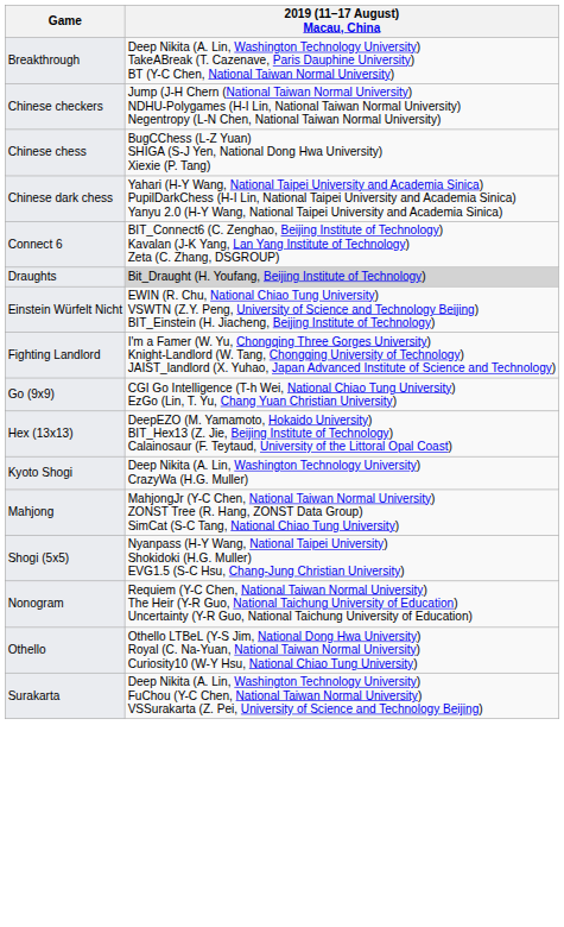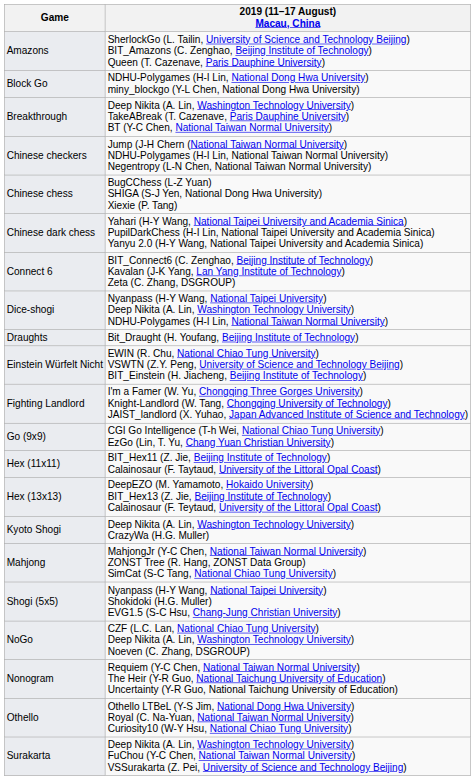+ row: Amazons | SherlockGo (L. Tailin, University of Science and Technology Beijing) BIT_Amazons (C. Zenghao, Beijing Institute of Technology) Queen (T. Cazenave, Paris Dauphine University)
+ row: Block Go | NDHU-Polygames (H-I Lin, National Dong Hwa University) miny_blockgo (Y-L Chen, National Dong Hwa University)
+ row: Dice-shogi | Nyanpass (H-Y Wang, National Taipei University) Deep Nikita (A. Lin, Washington Technology University) NDHU-Polygames (H-I Lin, National Taiwan Normal University)
Draughts | 2019 (11–17 August) Macau, China: lightgrey background -> no background
+ row: Hex (11x11) | BIT_Hex11 (Z. Jie, Beijing Institute of Technology) Calainosaur (F. Taytaud, University of the Littoral Opal Coast)
+ row: NoGo | CZF (L.C. Lan, National Chiao Tung University) Deep Nikita (A. Lin, Washington Technology University) Noeven (C. Zhang, DSGROUP)
